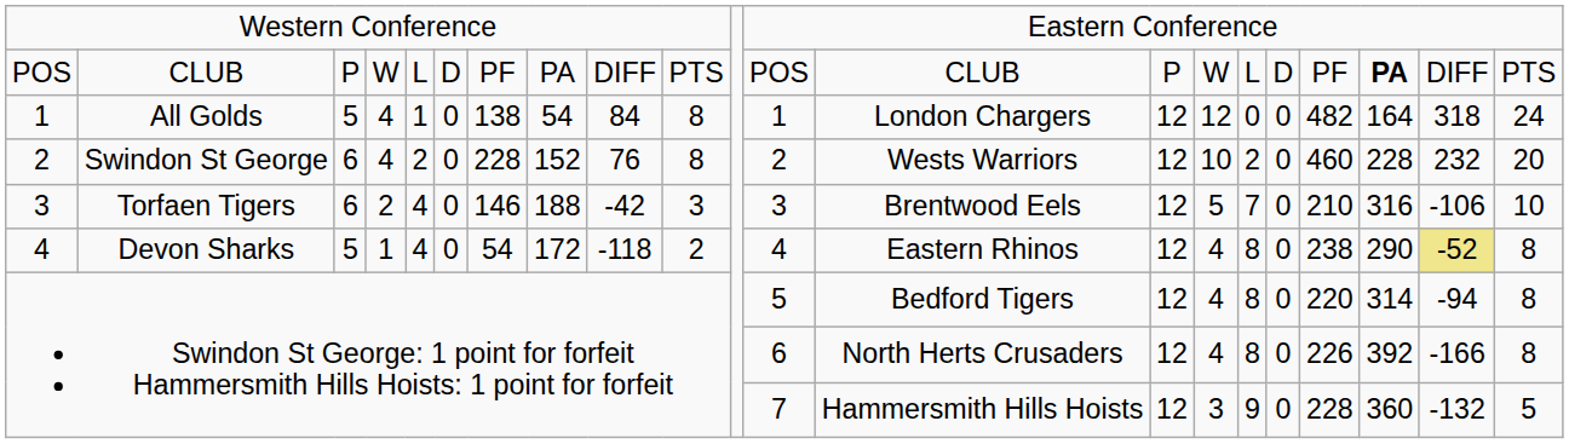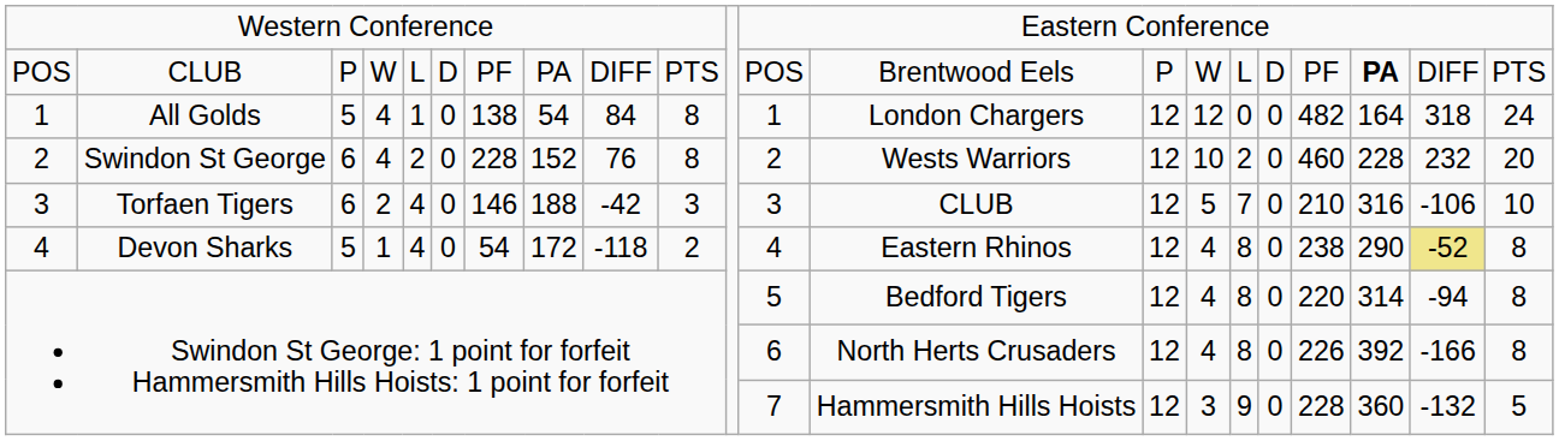row 2 | column 13: CLUB -> Brentwood Eels
row 5 | column 13: Brentwood Eels -> CLUB
